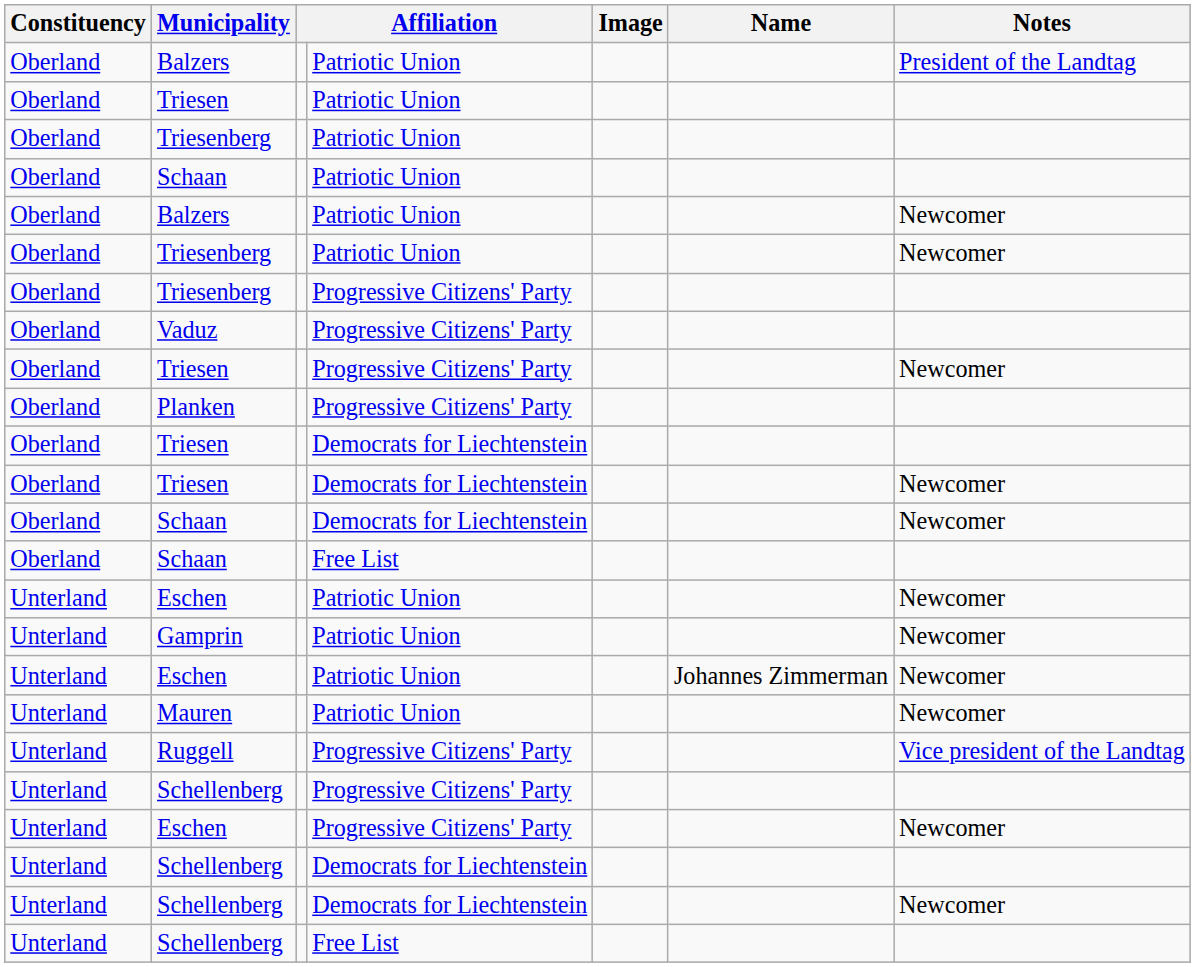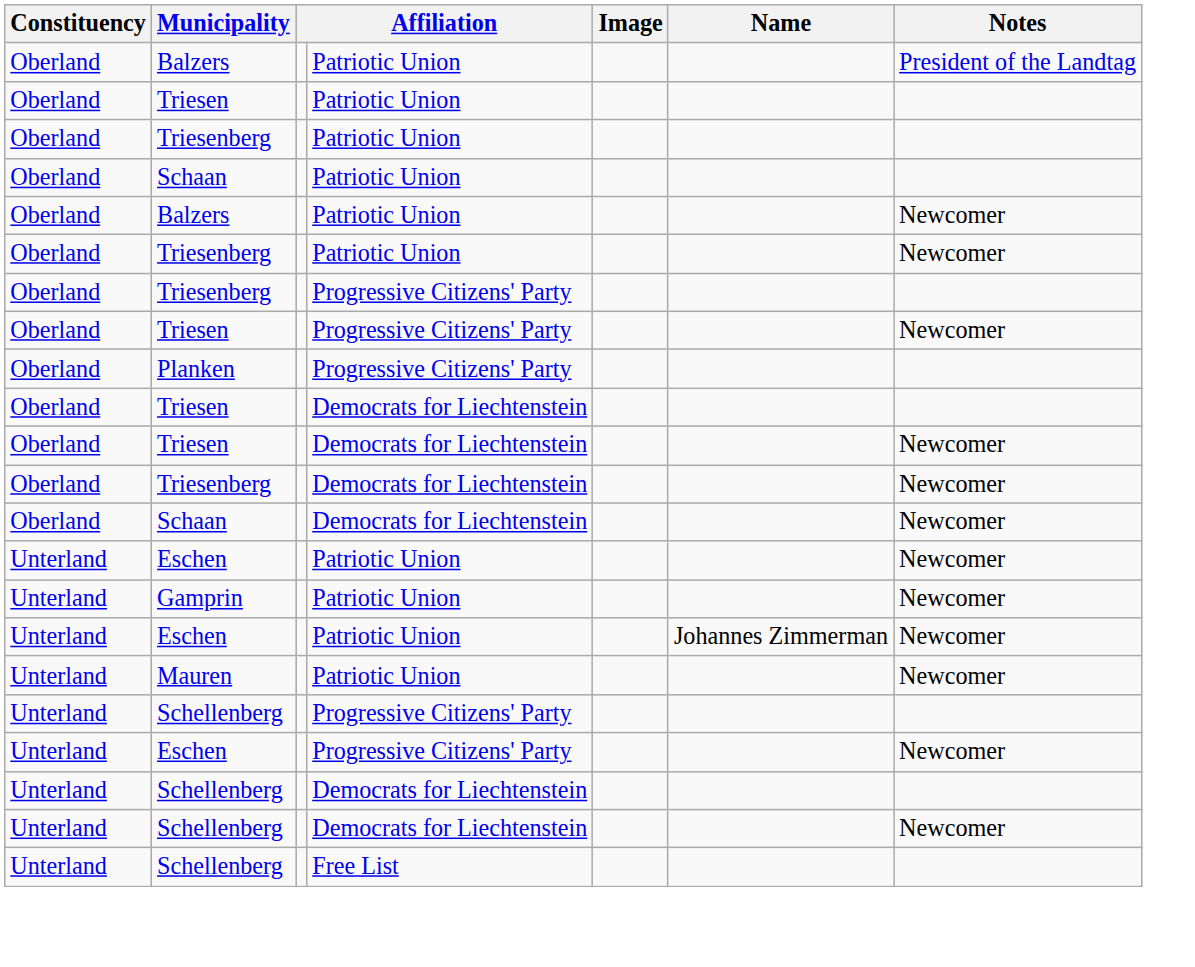- row: Oberland | Vaduz | Progressive Citizens' Party
+ row: Oberland | Triesenberg | Democrats for Liechtenstein | Newcomer
- row: Oberland | Schaan | Free List
- row: Unterland | Ruggell | Progressive Citizens' Party | Vice president of the Landtag
